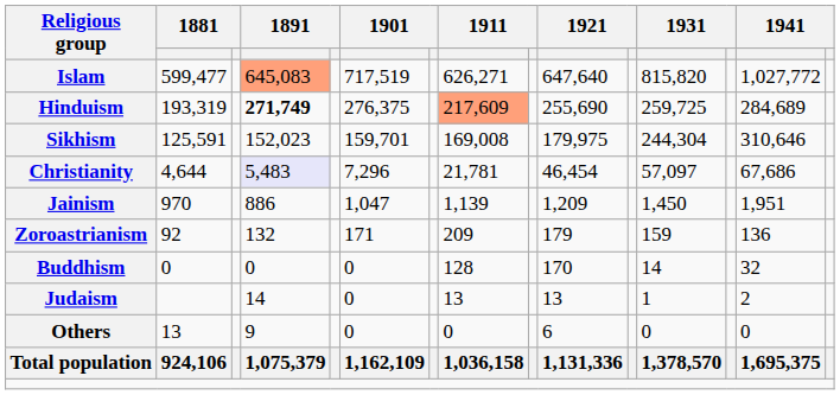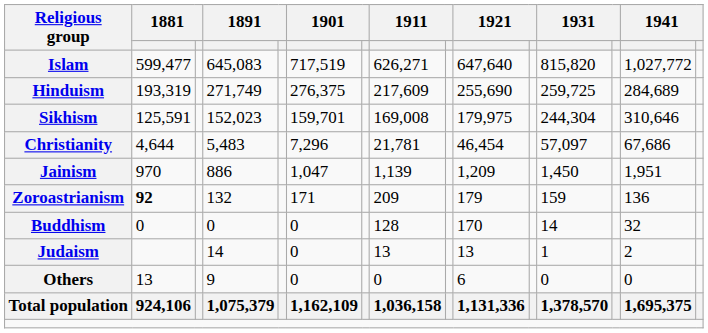Islam | column 4: lightsalmon background -> no background
Hinduism | column 4: bold -> normal
Hinduism | column 8: lightsalmon background -> no background
Christianity | column 4: lavender background -> no background
Zoroastrianism | column 2: normal -> bold
